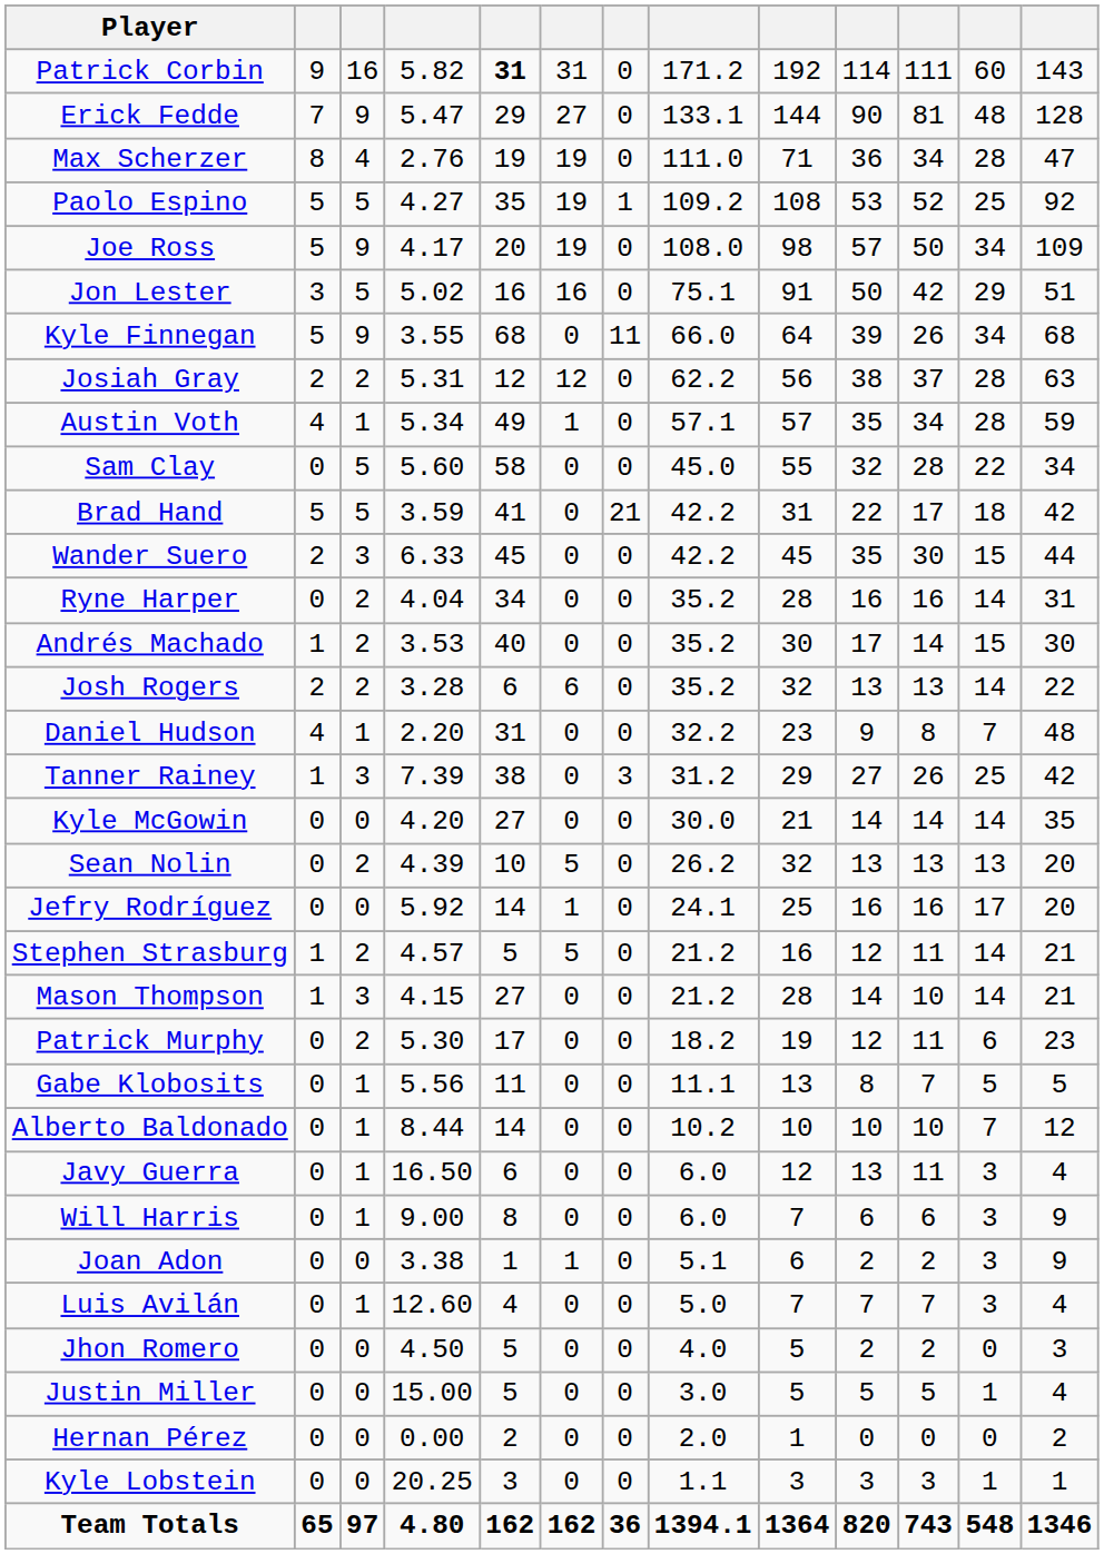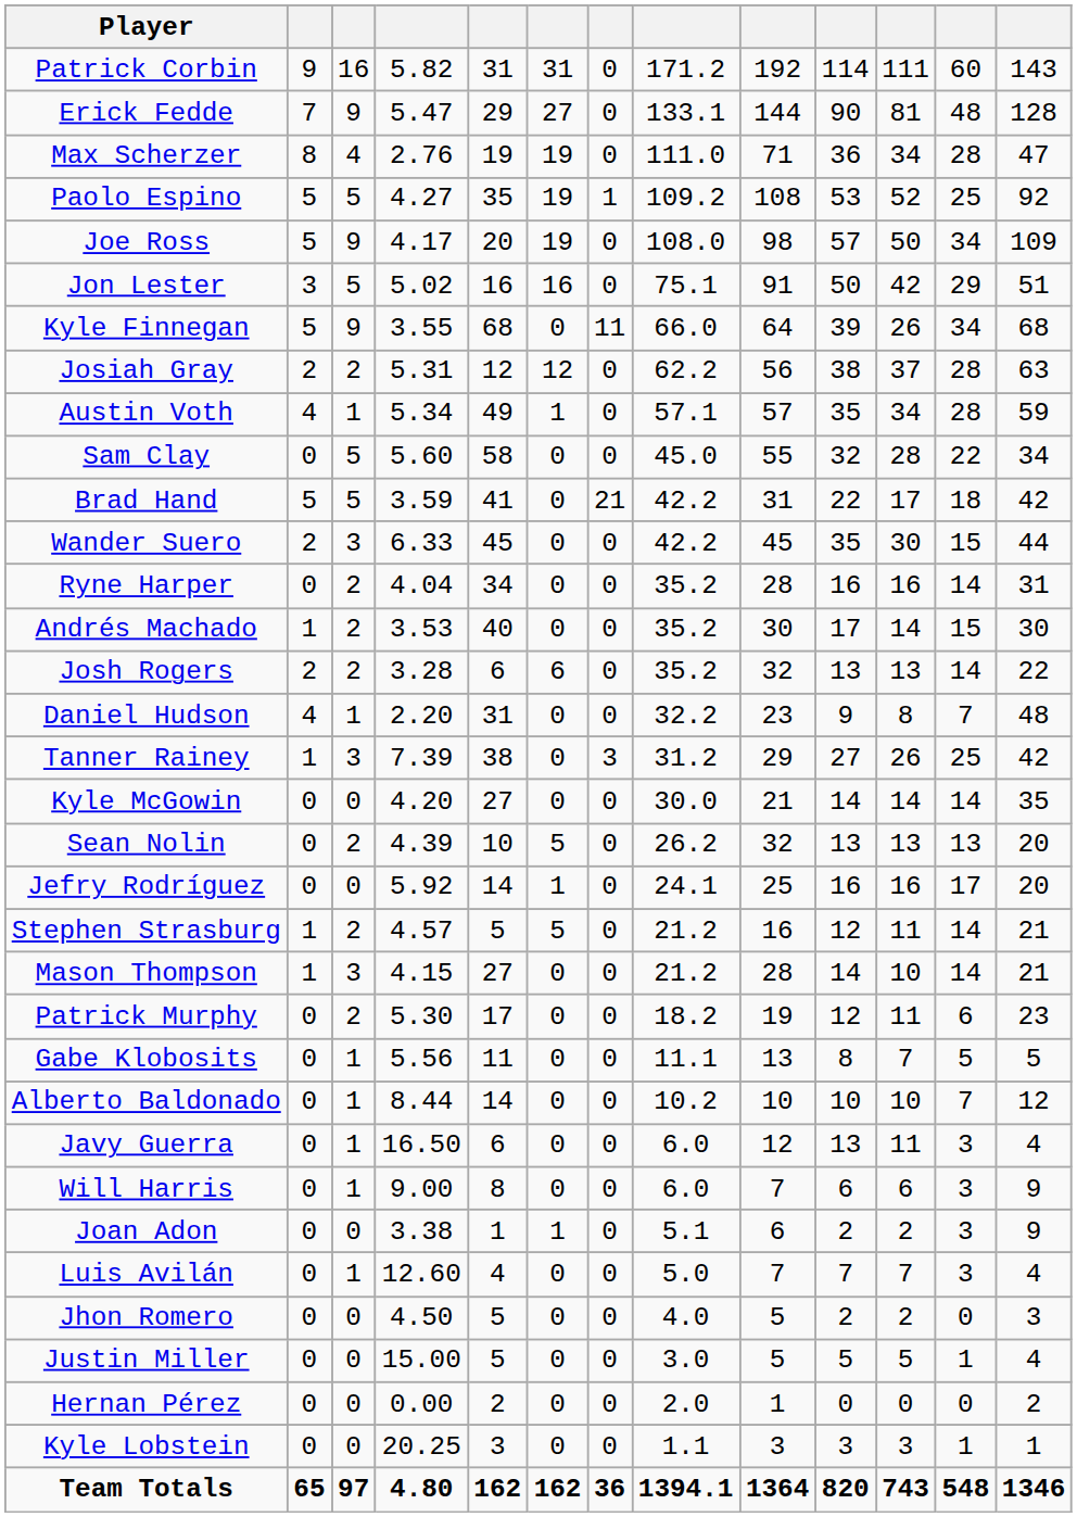Patrick Corbin | column 5: bold -> normal
